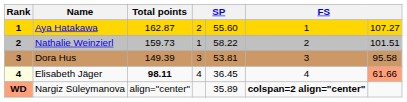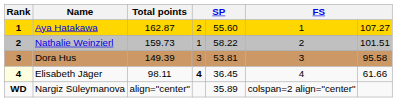Elisabeth Jäger | Total points: bold -> normal
Elisabeth Jäger | column 4: normal -> bold
Elisabeth Jäger | column 7: lightsalmon background -> no background
Nargiz Süleymanova | Rank: lightsalmon background -> no background
Nargiz Süleymanova | column 6: bold -> normal
